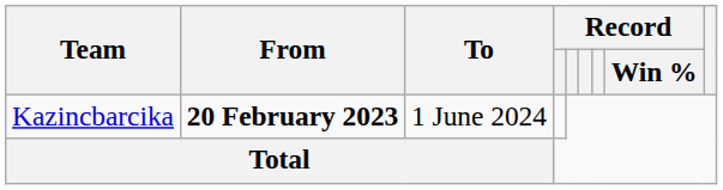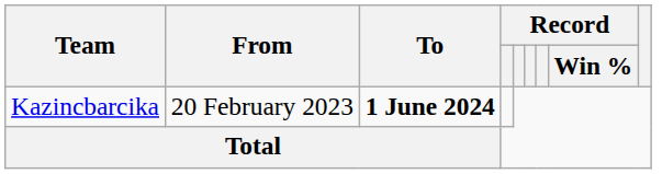Kazincbarcika | From: bold -> normal
Kazincbarcika | To: normal -> bold
